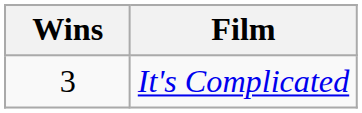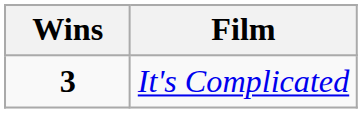It's Complicated | Wins: normal -> bold
